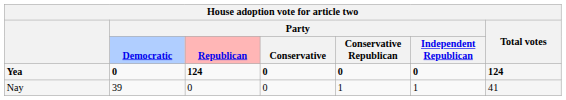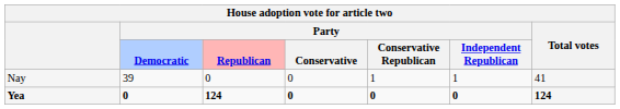rows swapped: Yea <-> Nay
